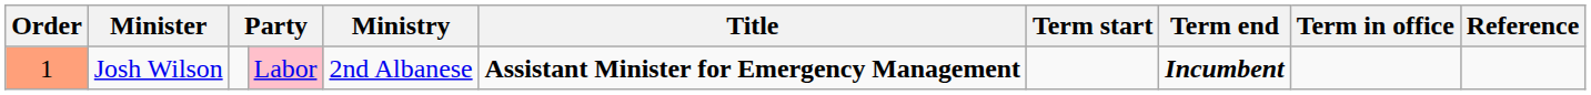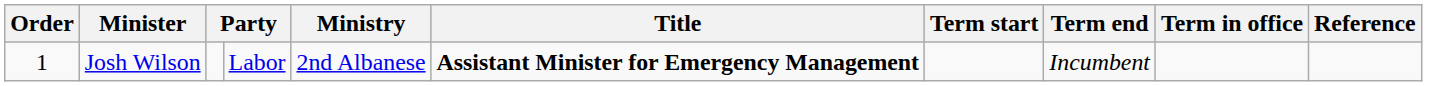Josh Wilson | Order: lightsalmon background -> no background
Josh Wilson | column 4: pink background -> no background
Josh Wilson | Term end: bold -> normal
